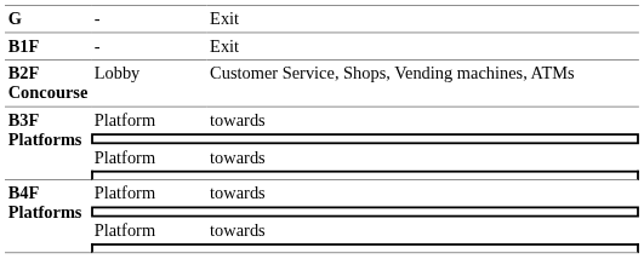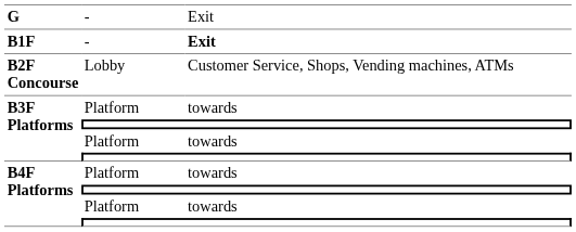B1F | column 3: normal -> bold
